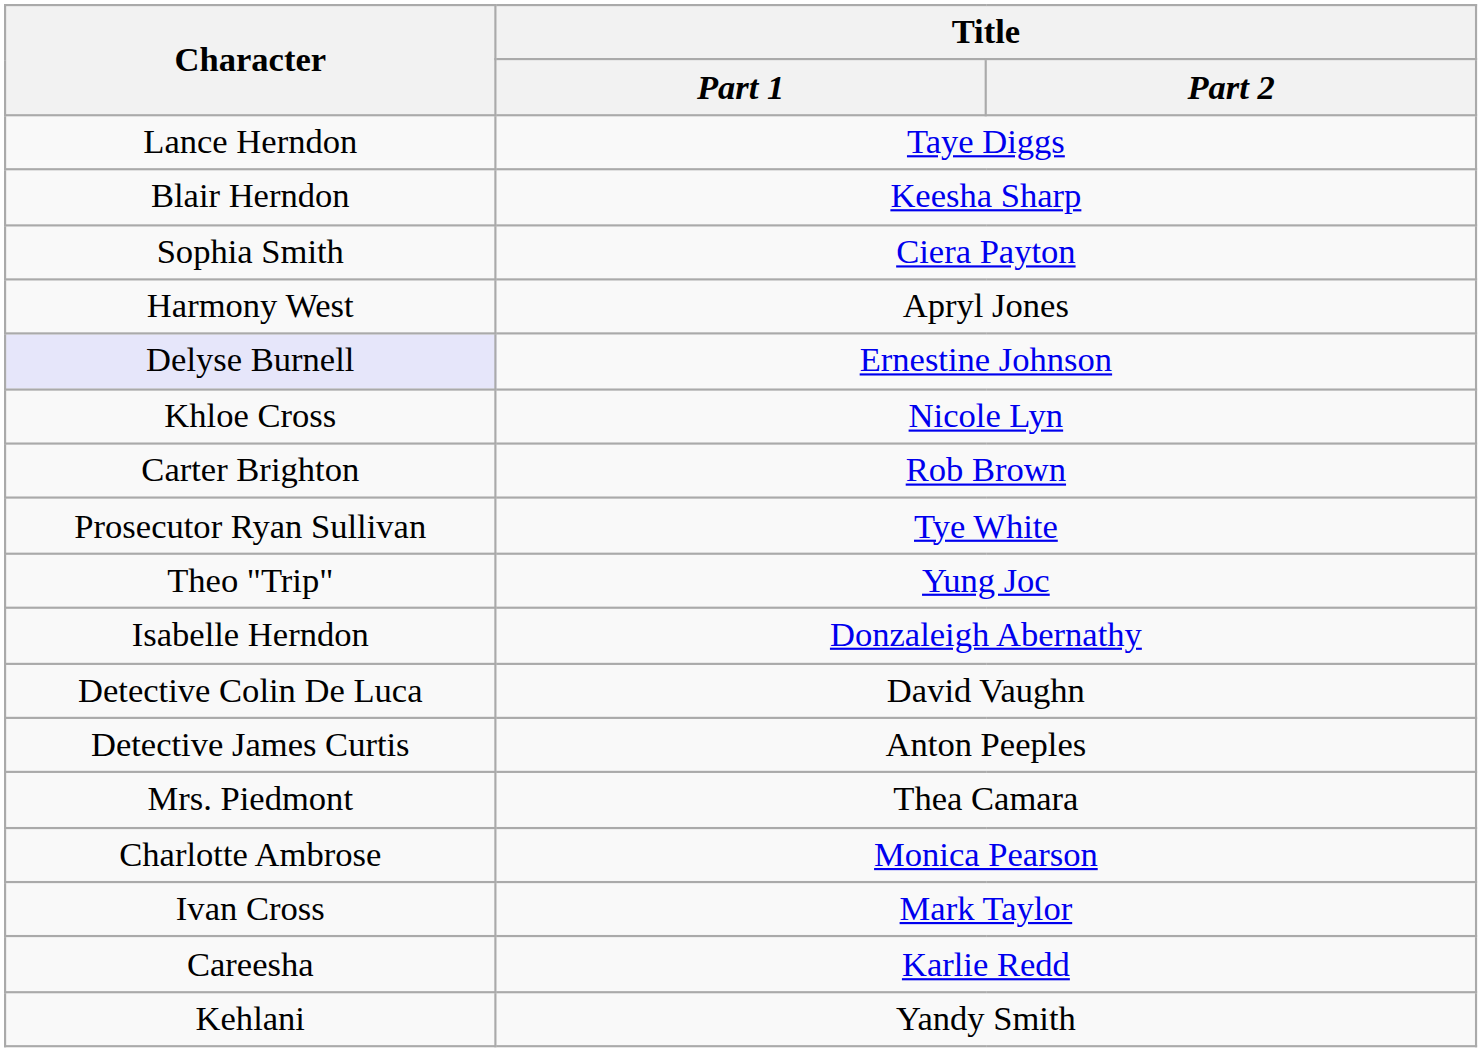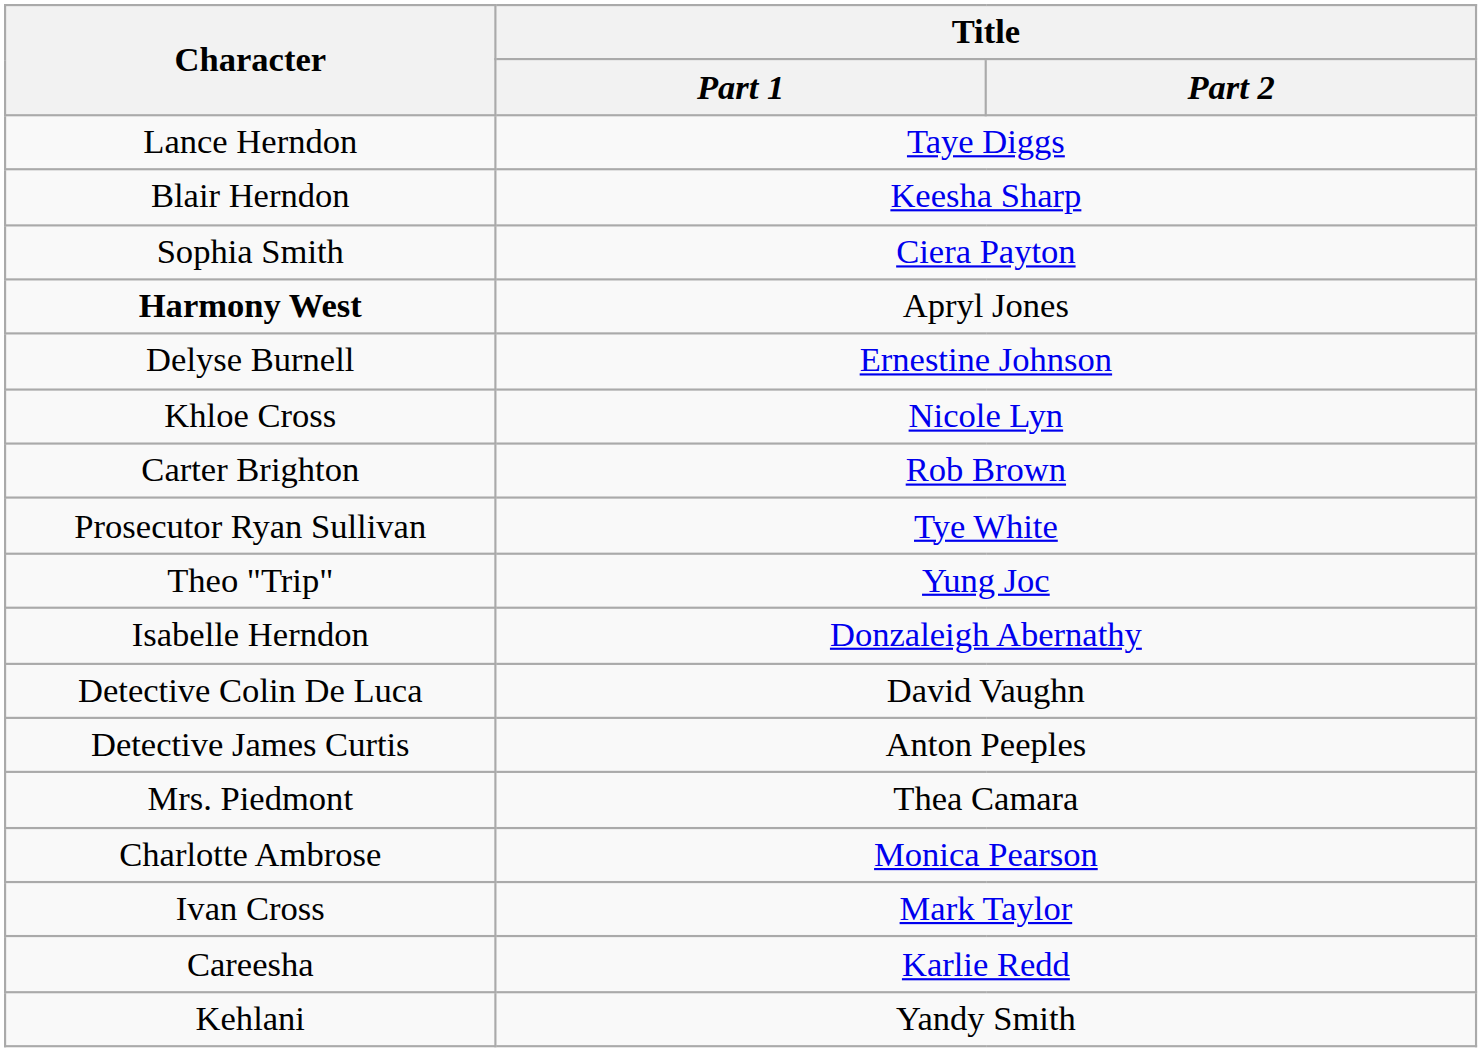Harmony West | Character: normal -> bold
Delyse Burnell | Character: lavender background -> no background
